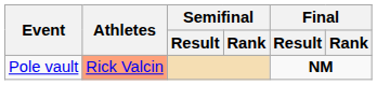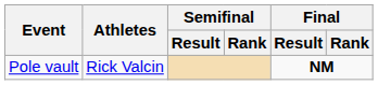Pole vault | Athletes: lightsalmon background -> no background
